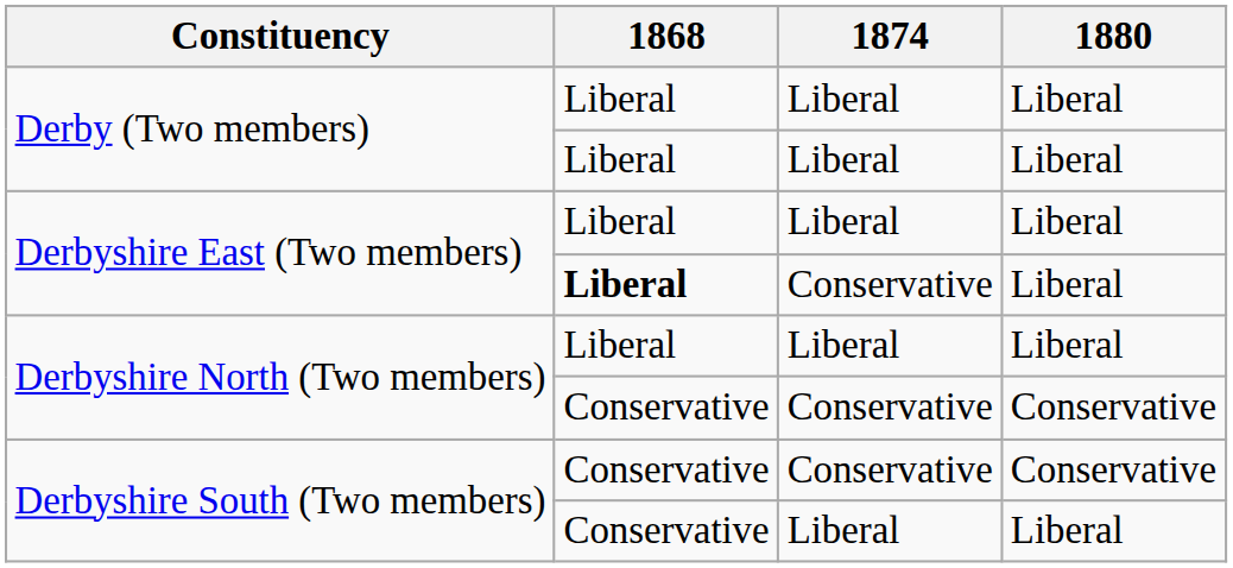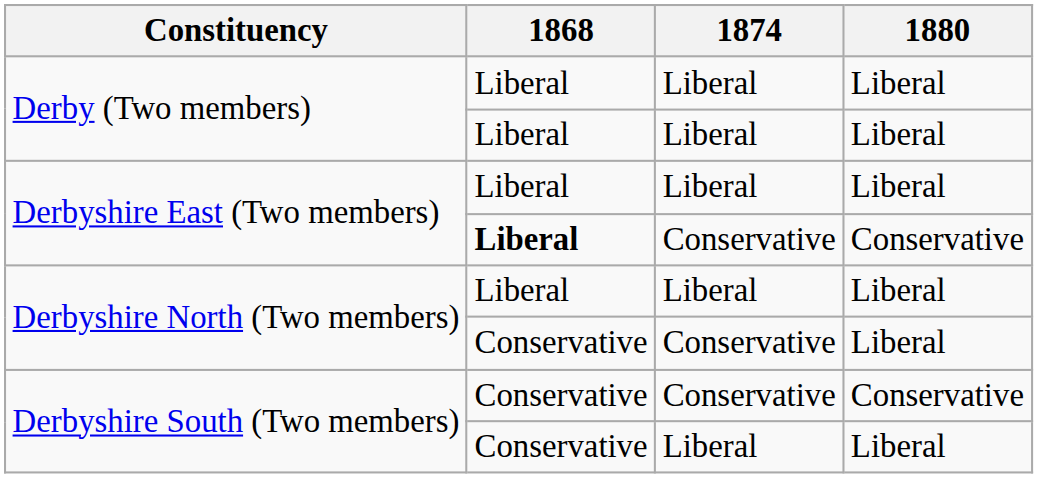Derbyshire East (Two members) / Conservative | 1880: Liberal -> Conservative
Derbyshire North (Two members) / Conservative | 1880: Conservative -> Liberal
